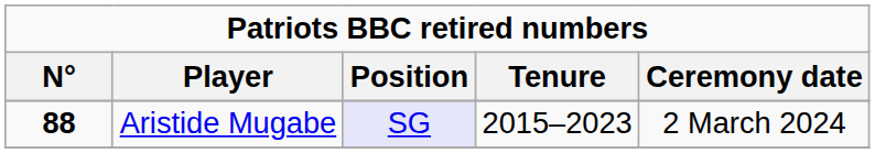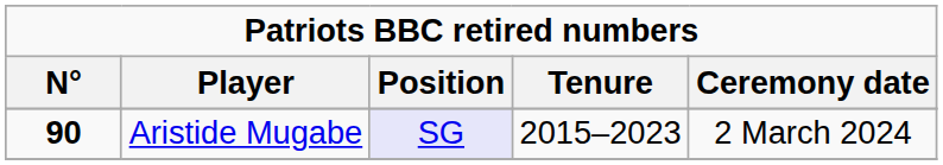Aristide Mugabe | N°: 88 -> 90
